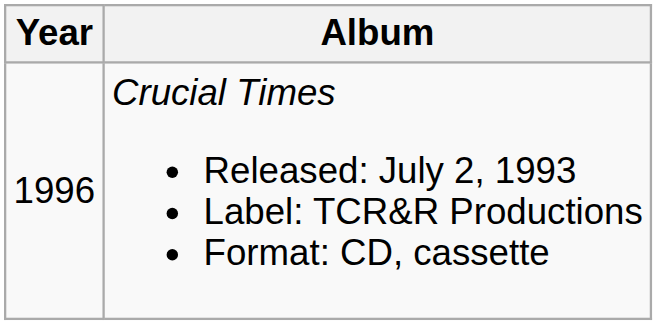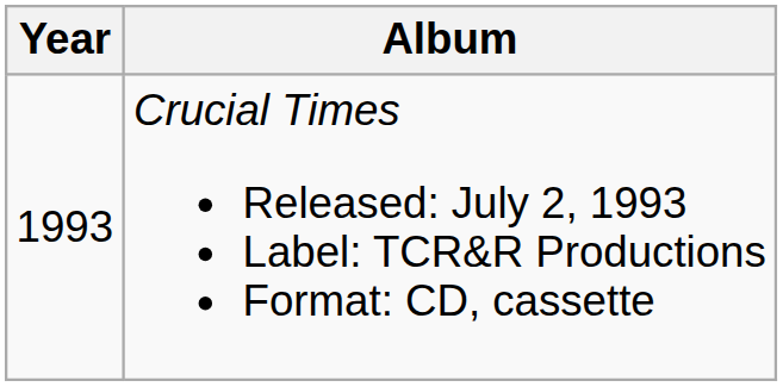row 2 | Year: 1996 -> 1993
